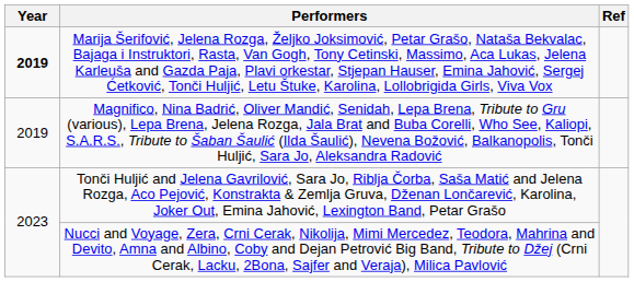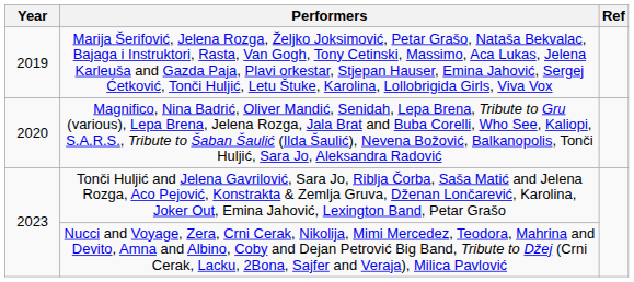row 2 | Year: bold -> normal
row 3 | Year: 2019 -> 2020
